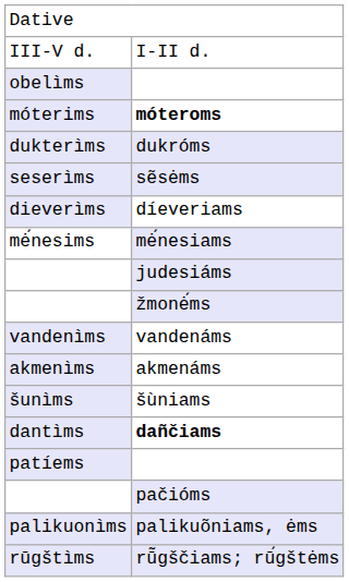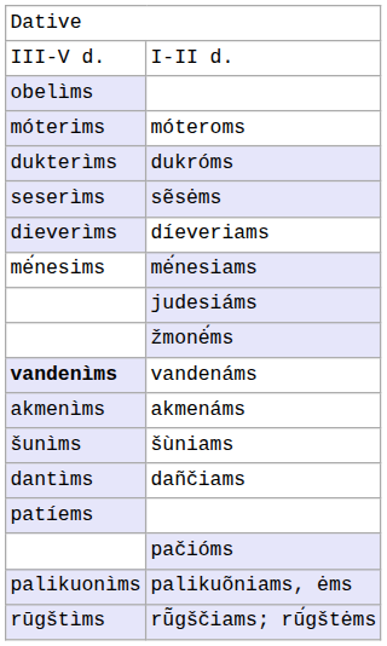móteroms | column 2: bold -> normal
vandenáms | column 1: normal -> bold
dañčiams | column 2: bold -> normal
